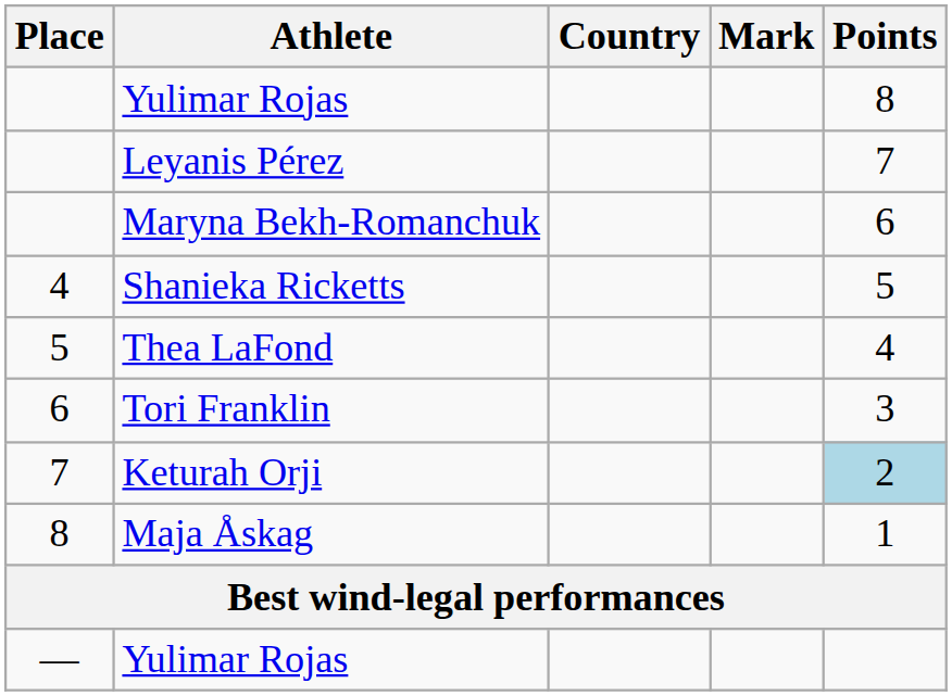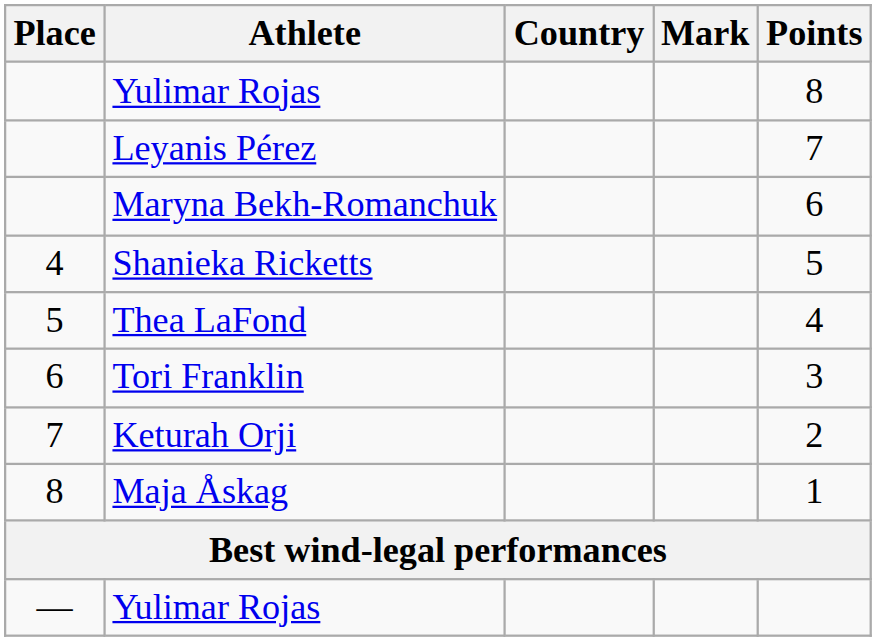Keturah Orji | Points: lightblue background -> no background
